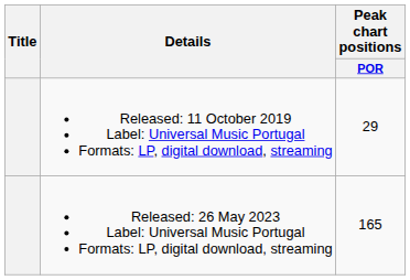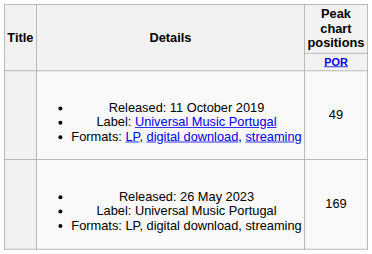row 3 | Peak chart positions / POR: 29 -> 49
row 4 | Peak chart positions / POR: 165 -> 169
